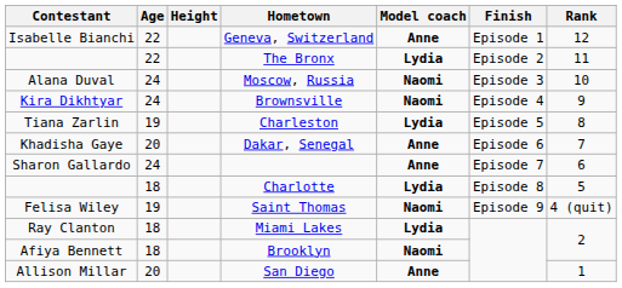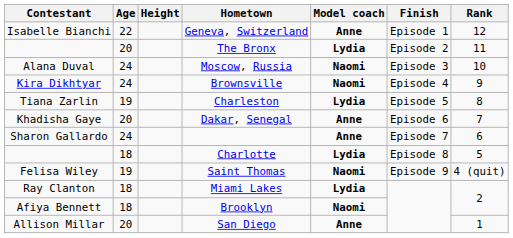The Bronx | Age: 22 -> 20
